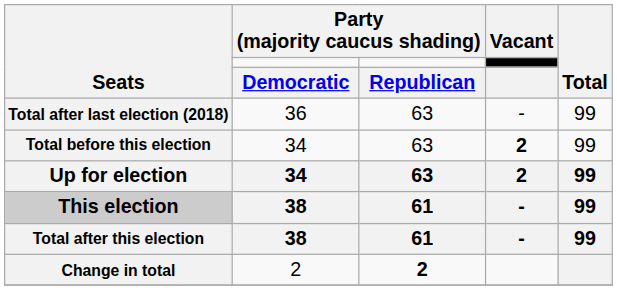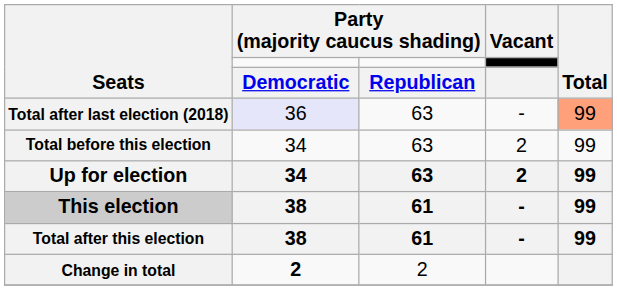row 4 | column 2: no background -> lavender background
row 4 | Total: no background -> lightsalmon background
row 5 | Vacant: bold -> normal
row 9 | column 2: normal -> bold
row 9 | column 3: bold -> normal
